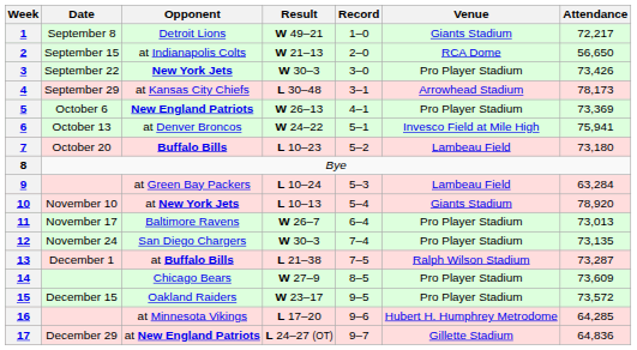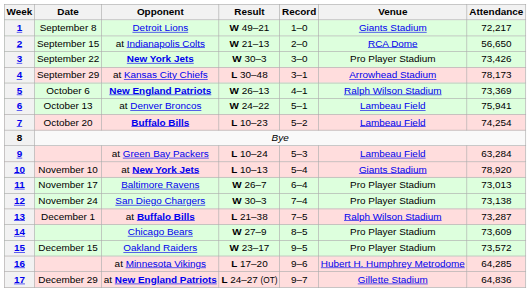5 | Venue: Pro Player Stadium -> Ralph Wilson Stadium
6 | Venue: Invesco Field at Mile High -> Lambeau Field
7 | Attendance: 73,180 -> 74,254
12 | Attendance: 73,135 -> 73,138
